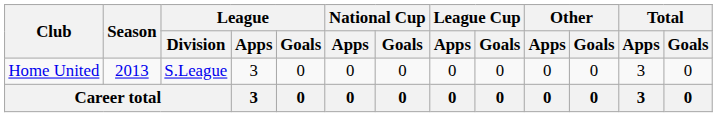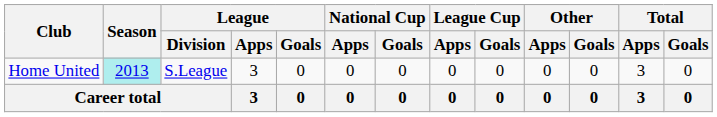Home United | Season: no background -> paleturquoise background
